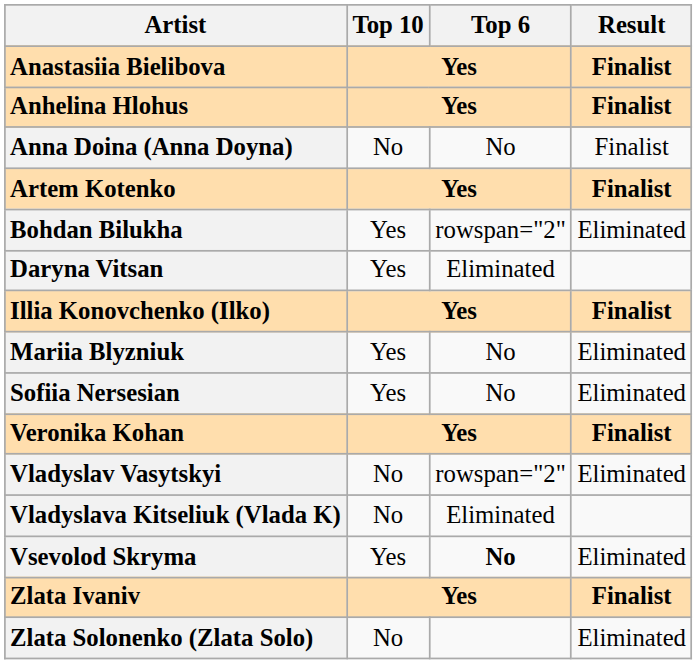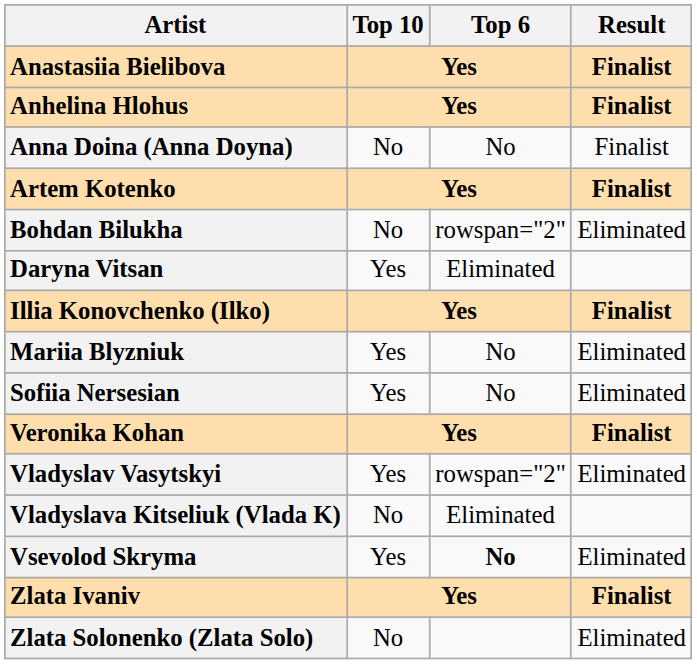Bohdan Bilukha | Top 10: Yes -> No
Vladyslav Vasytskyi | Top 10: No -> Yes
